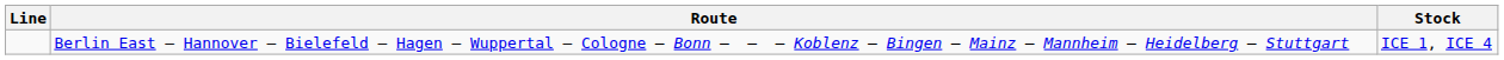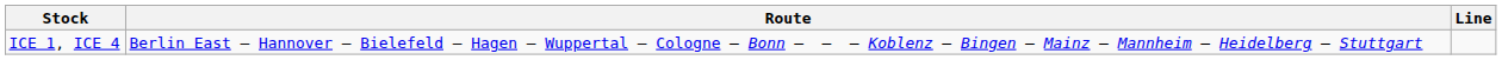columns swapped: Line <-> Stock
